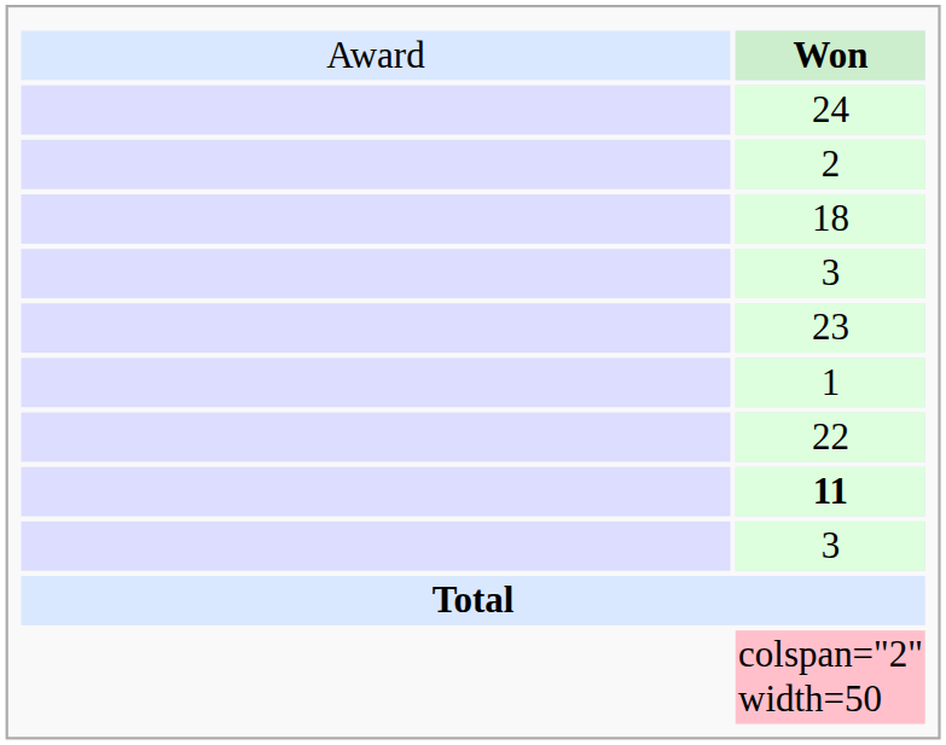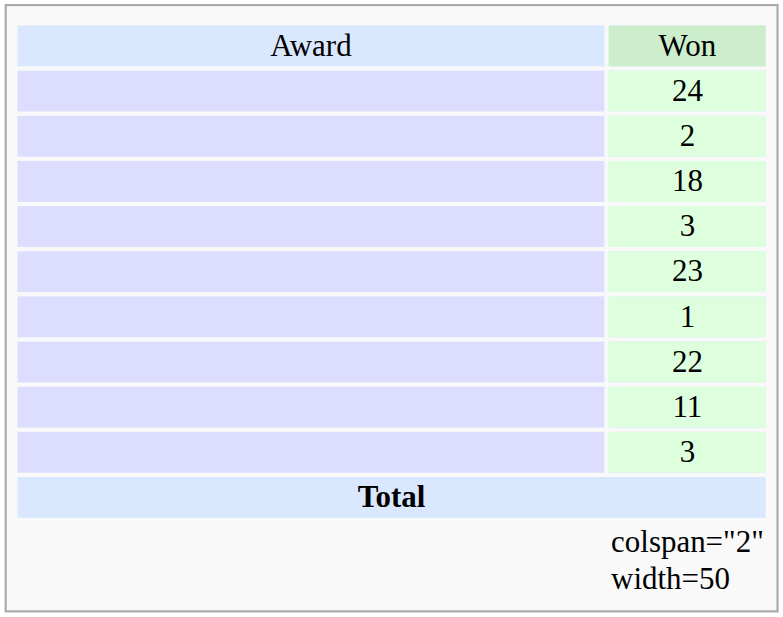Won | column 2: bold -> normal
11 | column 2: bold -> normal
colspan="2" width=50 | column 2: pink background -> no background
